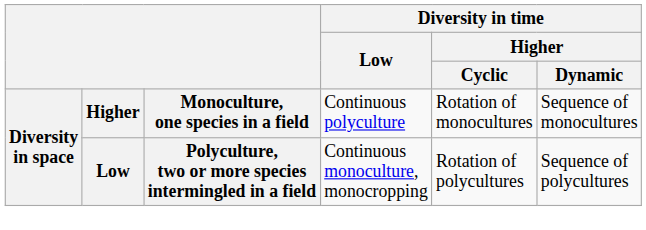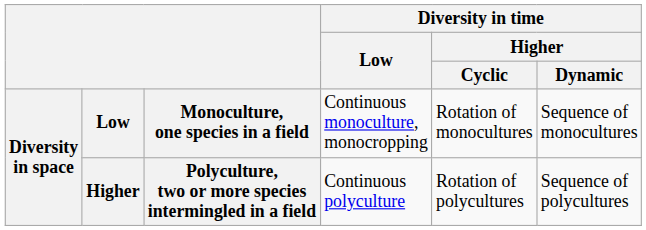row 4 | column 2: Higher -> Low
row 4 | Diversity in time / Low: Continuous polyculture -> Continuous monoculture, monocropping
row 5 | column 2: Low -> Higher
row 5 | Diversity in time / Low: Continuous monoculture, monocropping -> Continuous polyculture
